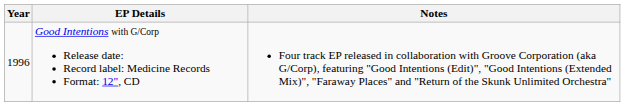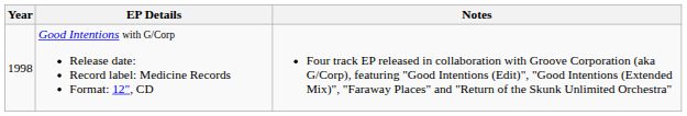row 2 | Year: 1996 -> 1998
